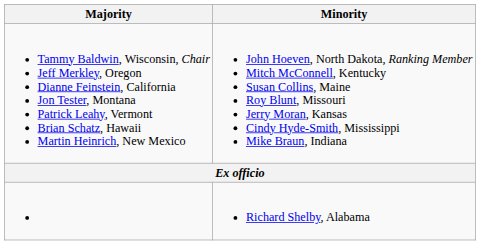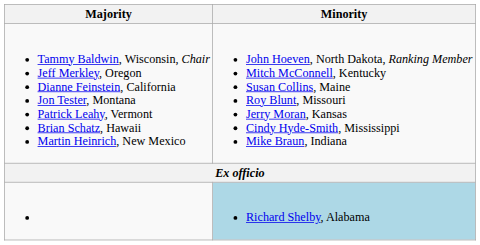row 4 | Minority: no background -> lightblue background
